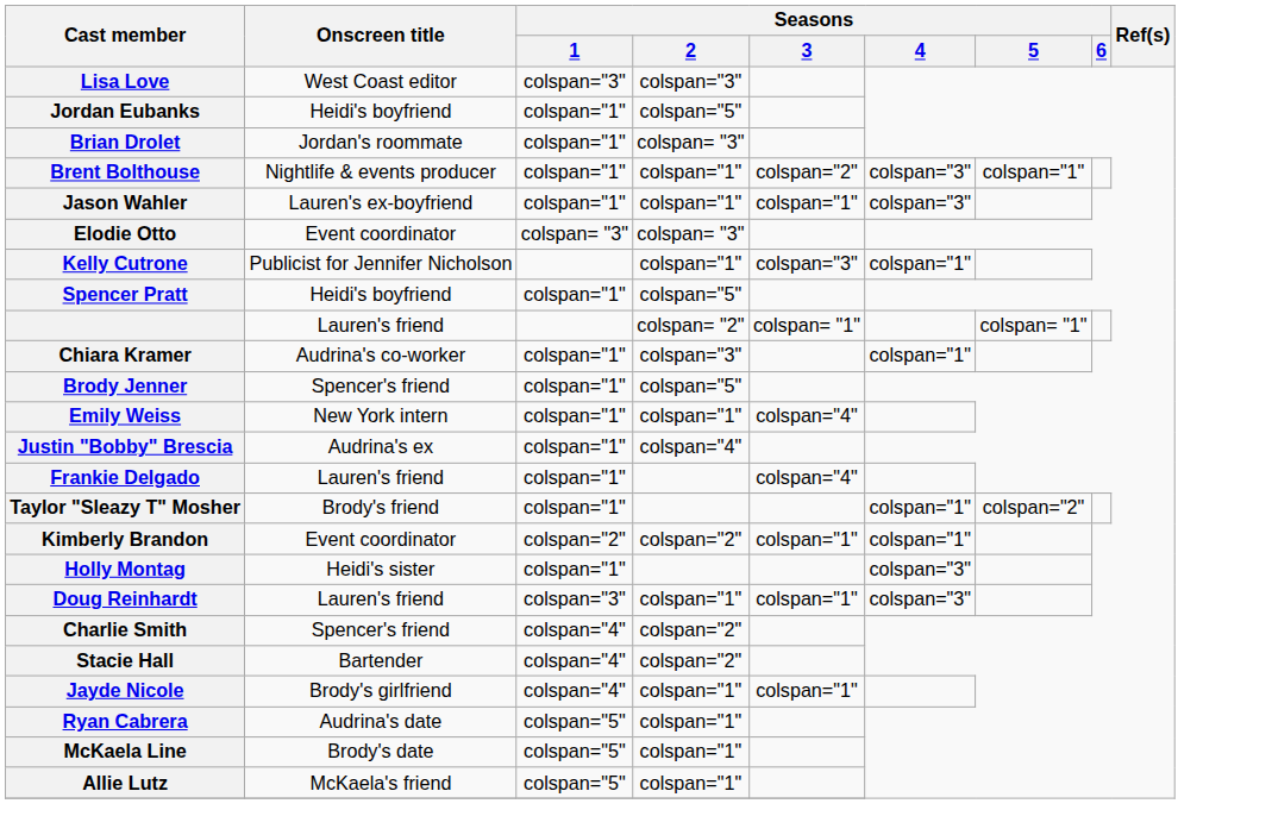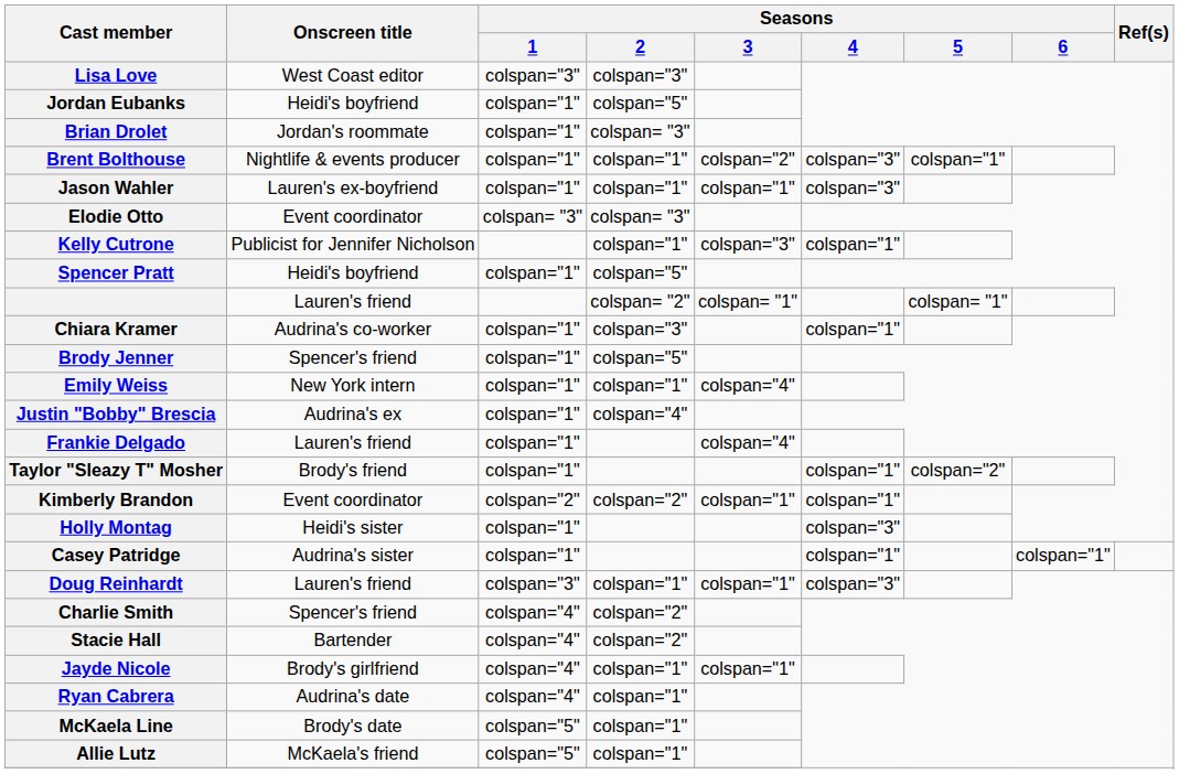+ row: Casey Patridge | Audrina's sister | colspan="1" | colspan="1" | colspan="1"
Ryan Cabrera | Seasons / 1: colspan="5" -> colspan="4"
